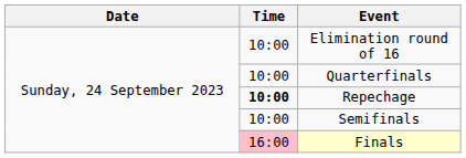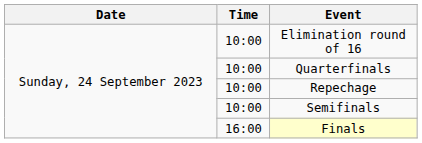Repechage | Time: bold -> normal
Finals | Time: pink background -> no background
